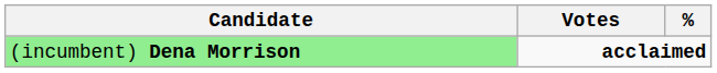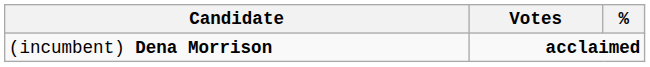(incumbent) Dena Morrison | Candidate: lightgreen background -> no background
